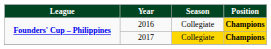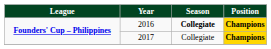2016 | column 3: normal -> bold
2017 | column 3: gold background -> no background
